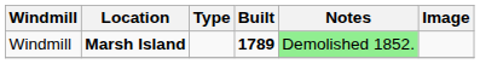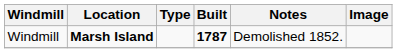row 2 | Built: 1789 -> 1787
row 2 | Notes: lightgreen background -> no background
